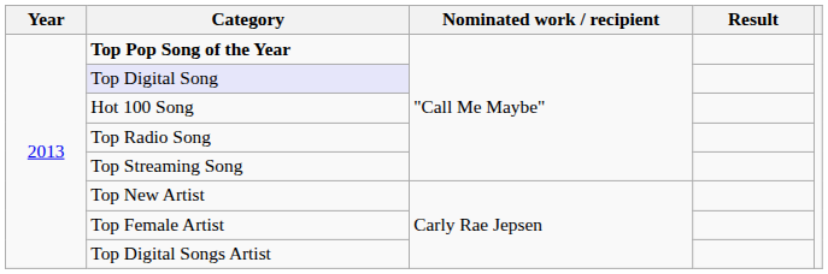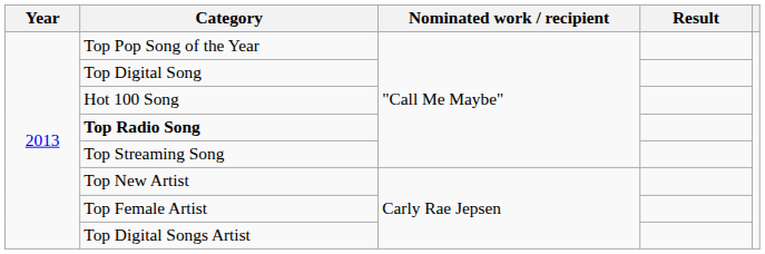Top Pop Song of the Year | Category: bold -> normal
Top Digital Song | Category: lavender background -> no background
Top Radio Song | Category: normal -> bold
